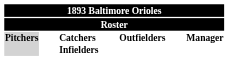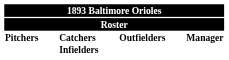Pitchers | column 1: lightgrey background -> no background
